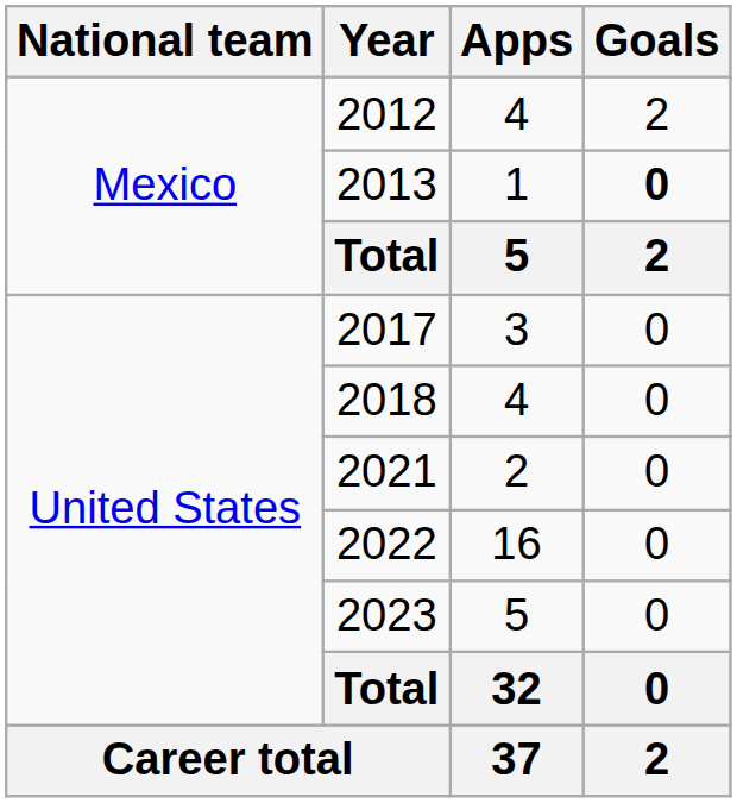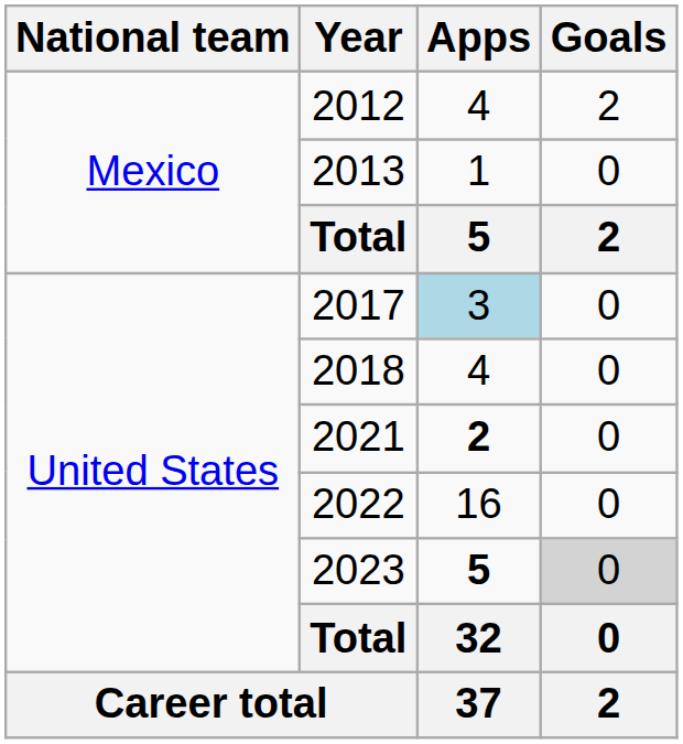2013 | Goals: bold -> normal
2017 | Apps: no background -> lightblue background
2021 | Apps: normal -> bold
2023 | Apps: normal -> bold
2023 | Goals: no background -> lightgrey background
